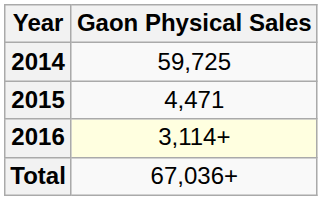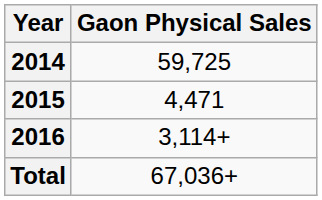2016 | Gaon Physical Sales: lightyellow background -> no background
